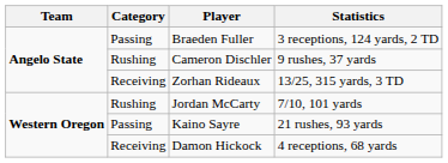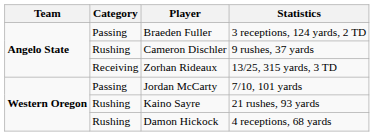Jordan McCarty | Category: Rushing -> Passing
Kaino Sayre | Category: Passing -> Rushing
Damon Hickock | Category: Receiving -> Rushing
